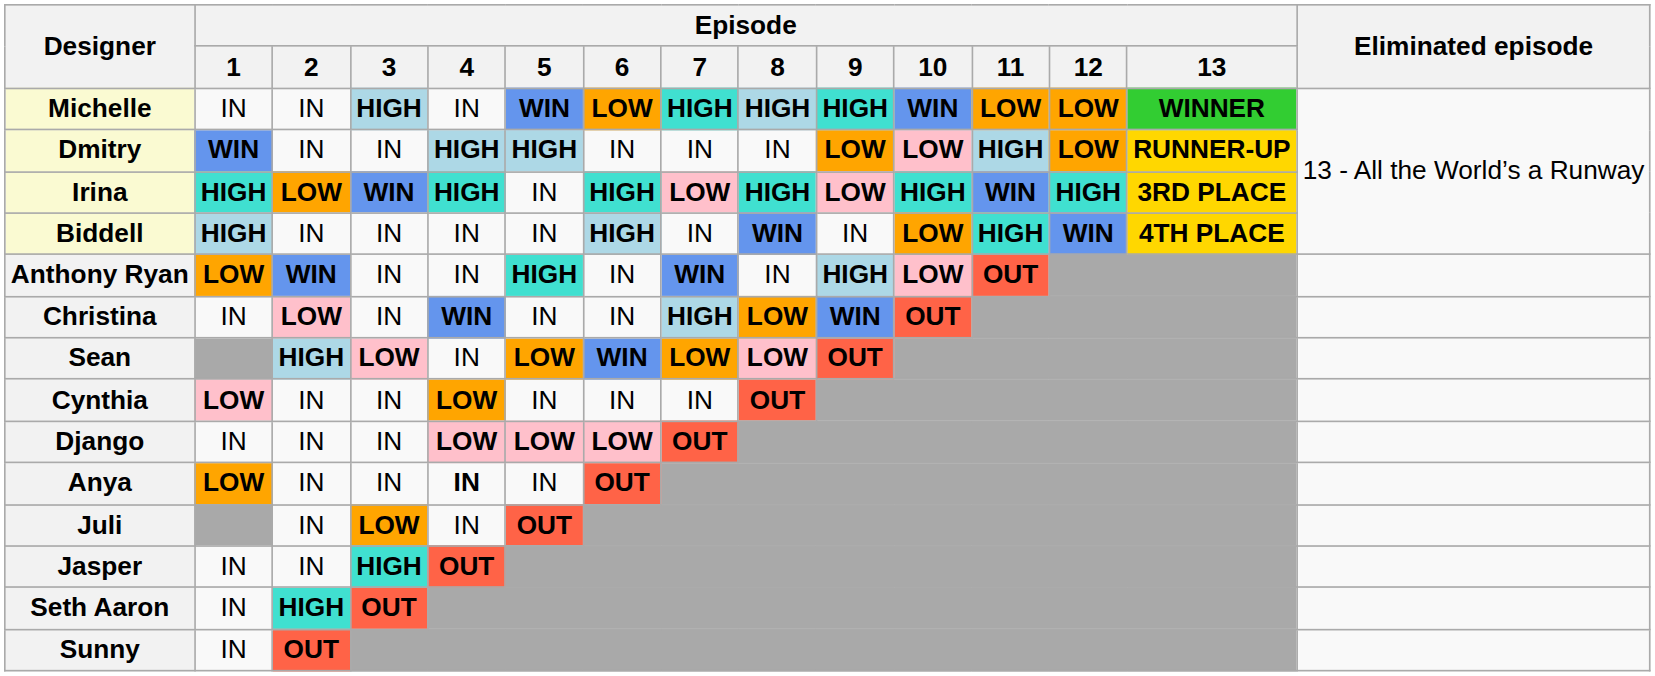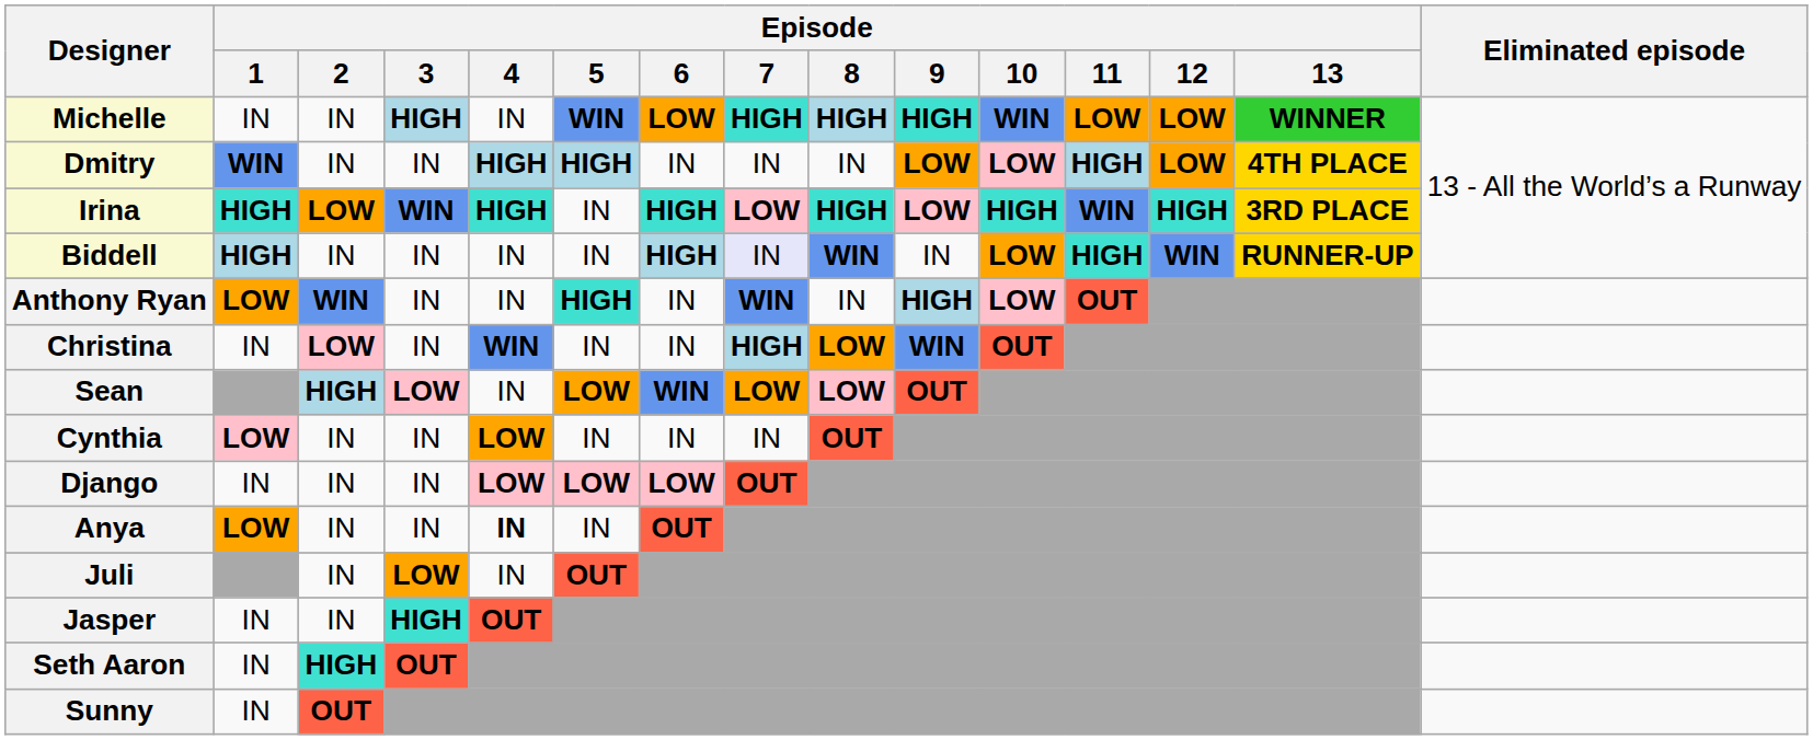Dmitry | Episode / 13: RUNNER-UP -> 4TH PLACE
Biddell | Episode / 7: no background -> lavender background
Biddell | Episode / 13: 4TH PLACE -> RUNNER-UP
